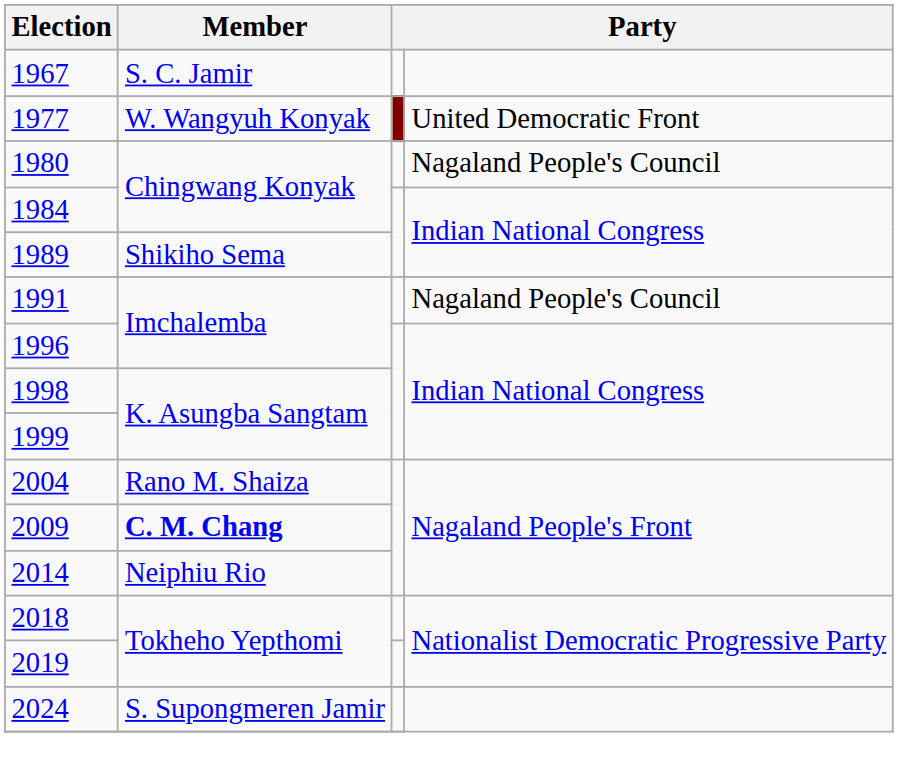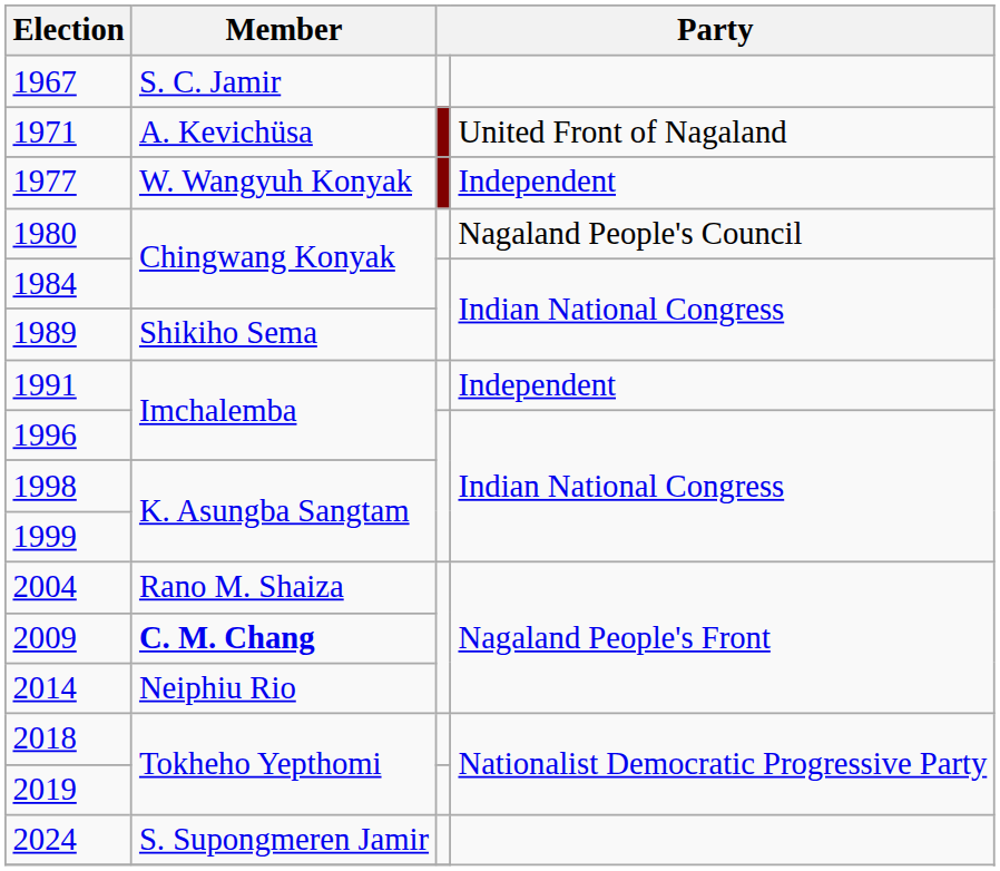+ row: 1971 | A. Kevichüsa | United Front of Nagaland
1977 | column 4: United Democratic Front -> Independent
1991 | column 4: Nagaland People's Council -> Independent
